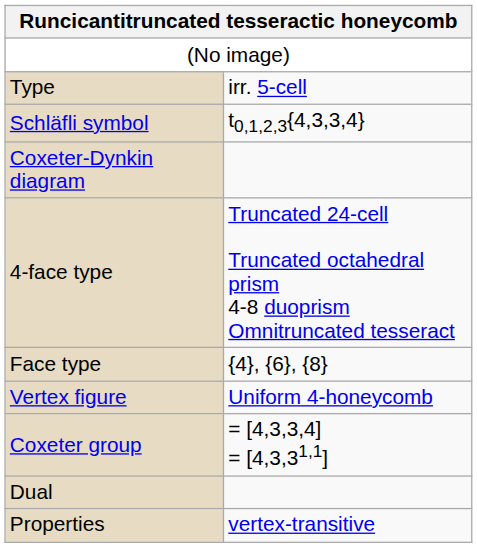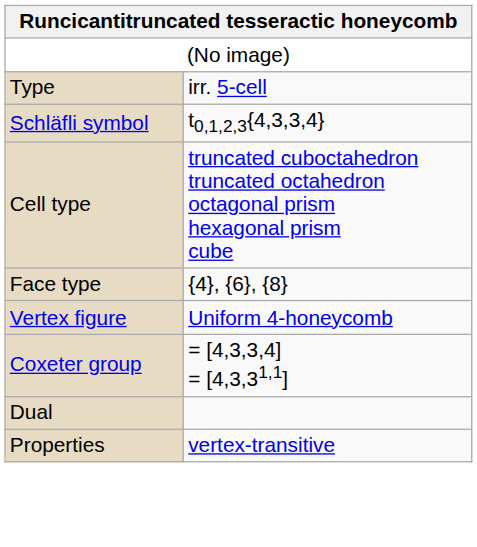- row: Coxeter-Dynkin diagram
- row: 4-face type | Truncated 24-cell Truncated octahedral prism 4-8 duoprism Omnitruncated tesseract
+ row: Cell type | truncated cuboctahedron truncated octahedron octagonal prism hexagonal prism cube
